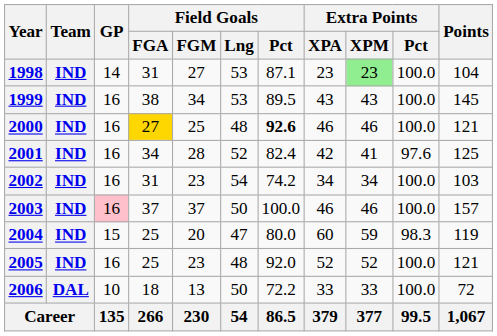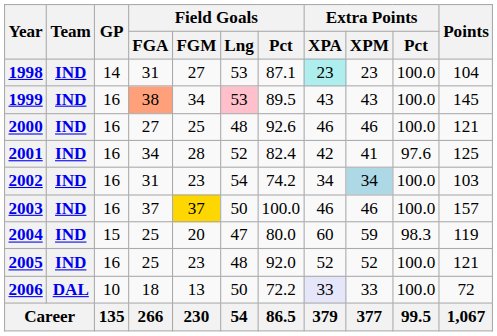1998 | Extra Points / XPA: no background -> paleturquoise background
1998 | Extra Points / XPM: lightgreen background -> no background
1999 | Field Goals / FGA: no background -> lightsalmon background
1999 | Field Goals / Lng: no background -> pink background
2000 | Field Goals / FGA: gold background -> no background
2000 | Field Goals / Pct: bold -> normal
2002 | Extra Points / XPM: no background -> lightblue background
2003 | GP: pink background -> no background
2003 | Field Goals / FGM: no background -> gold background
2006 | Extra Points / XPA: no background -> lavender background
